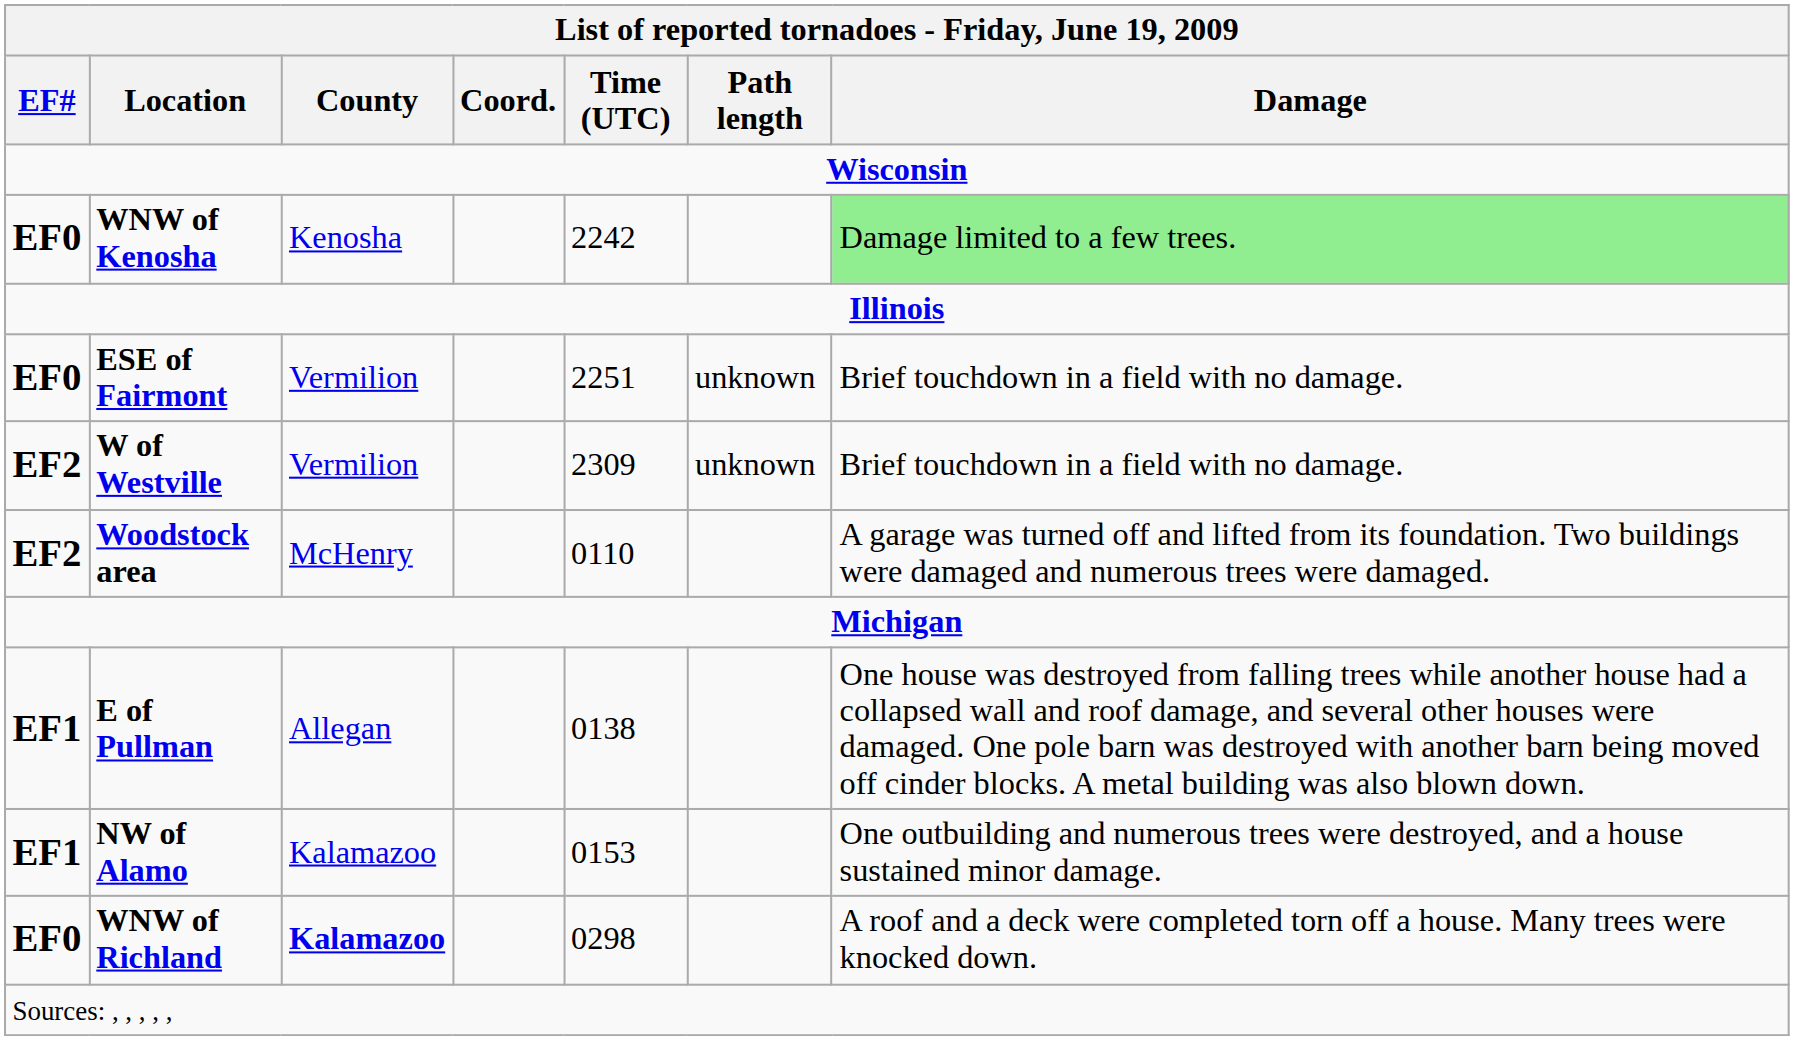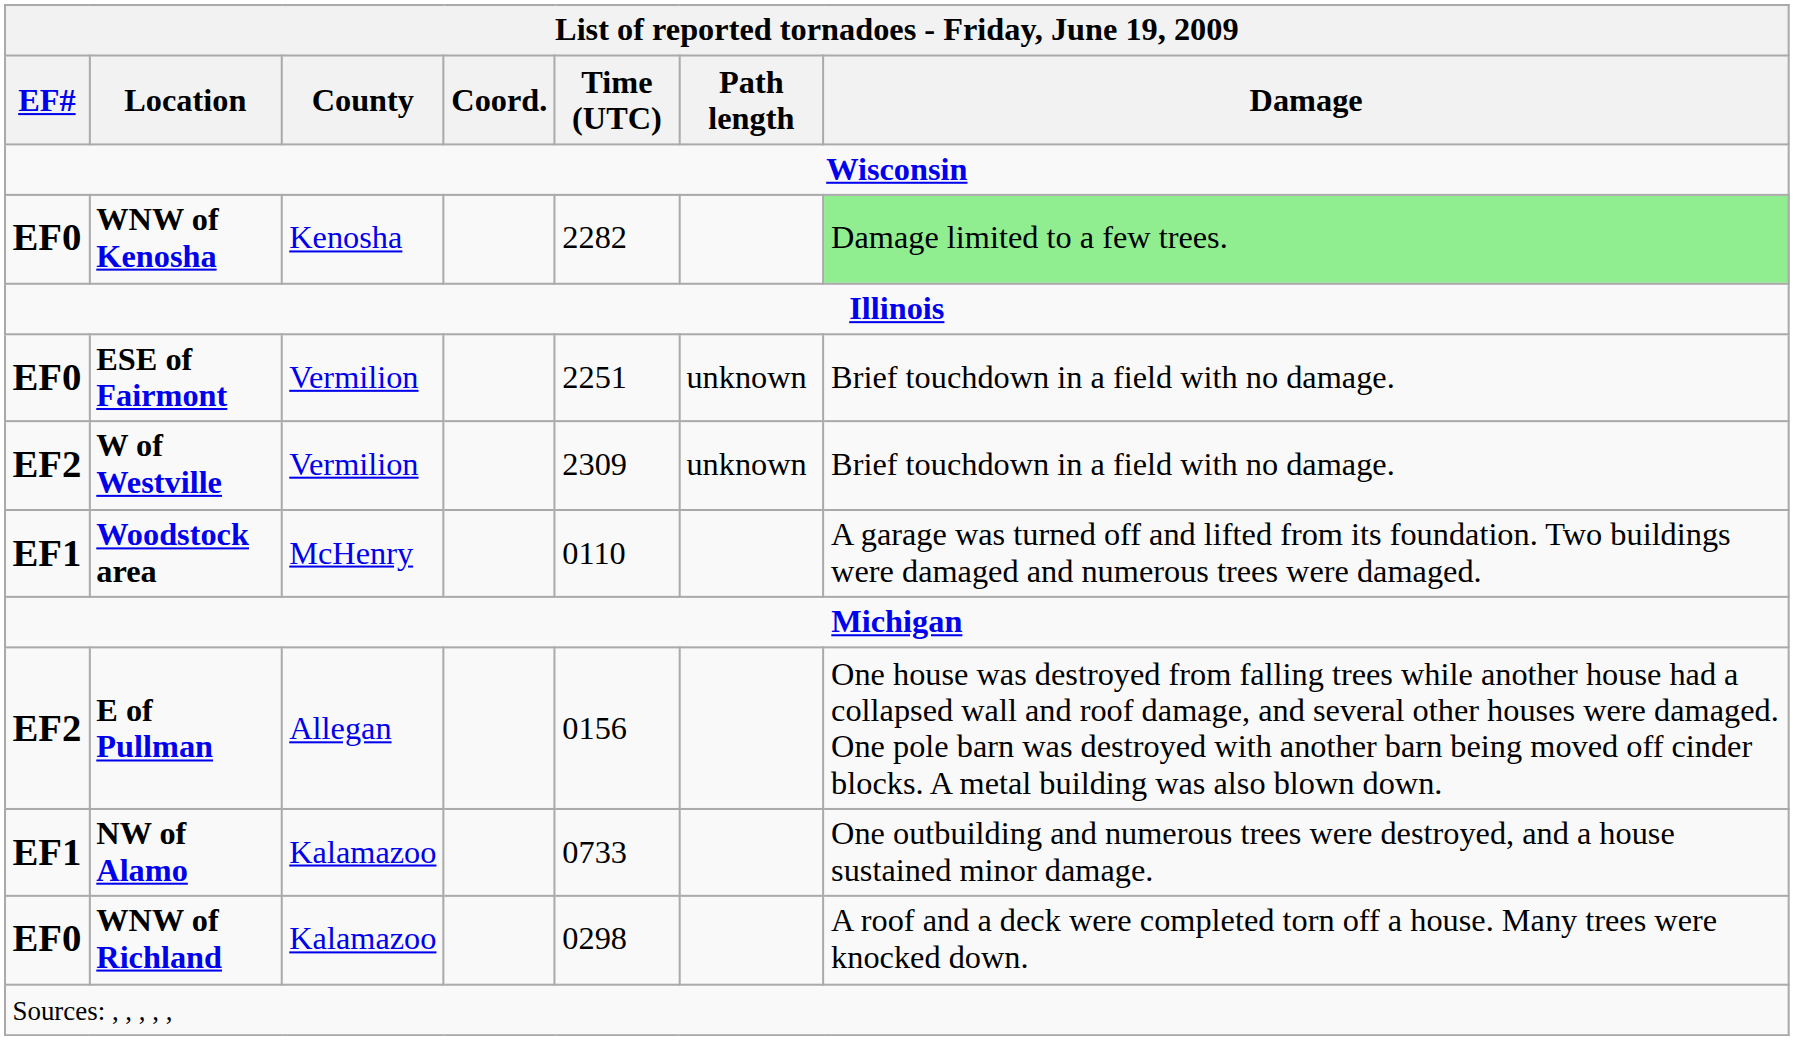WNW of Kenosha | Time (UTC): 2242 -> 2282
Woodstock area | EF#: EF2 -> EF1
E of Pullman | EF#: EF1 -> EF2
E of Pullman | Time (UTC): 0138 -> 0156
NW of Alamo | Time (UTC): 0153 -> 0733
WNW of Richland | County: bold -> normal
